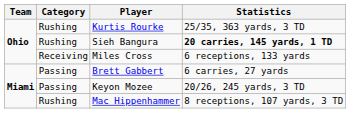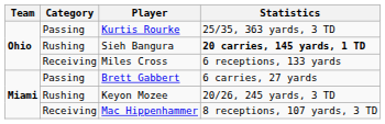Kurtis Rourke | Category: Rushing -> Passing
Keyon Mozee | Category: Passing -> Rushing
Mac Hippenhammer | Category: Rushing -> Receiving
